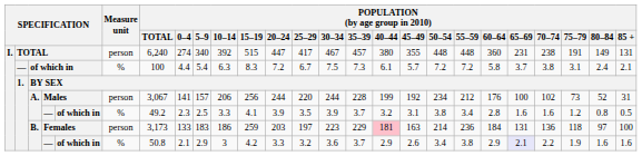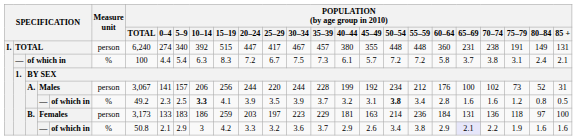A. / — | POPULATION (by age group in 2010) / 10–14: normal -> bold
A. / — | POPULATION (by age group in 2010) / 50–54: normal -> bold
Females | POPULATION (by age group in 2010) / 40–44: pink background -> no background
